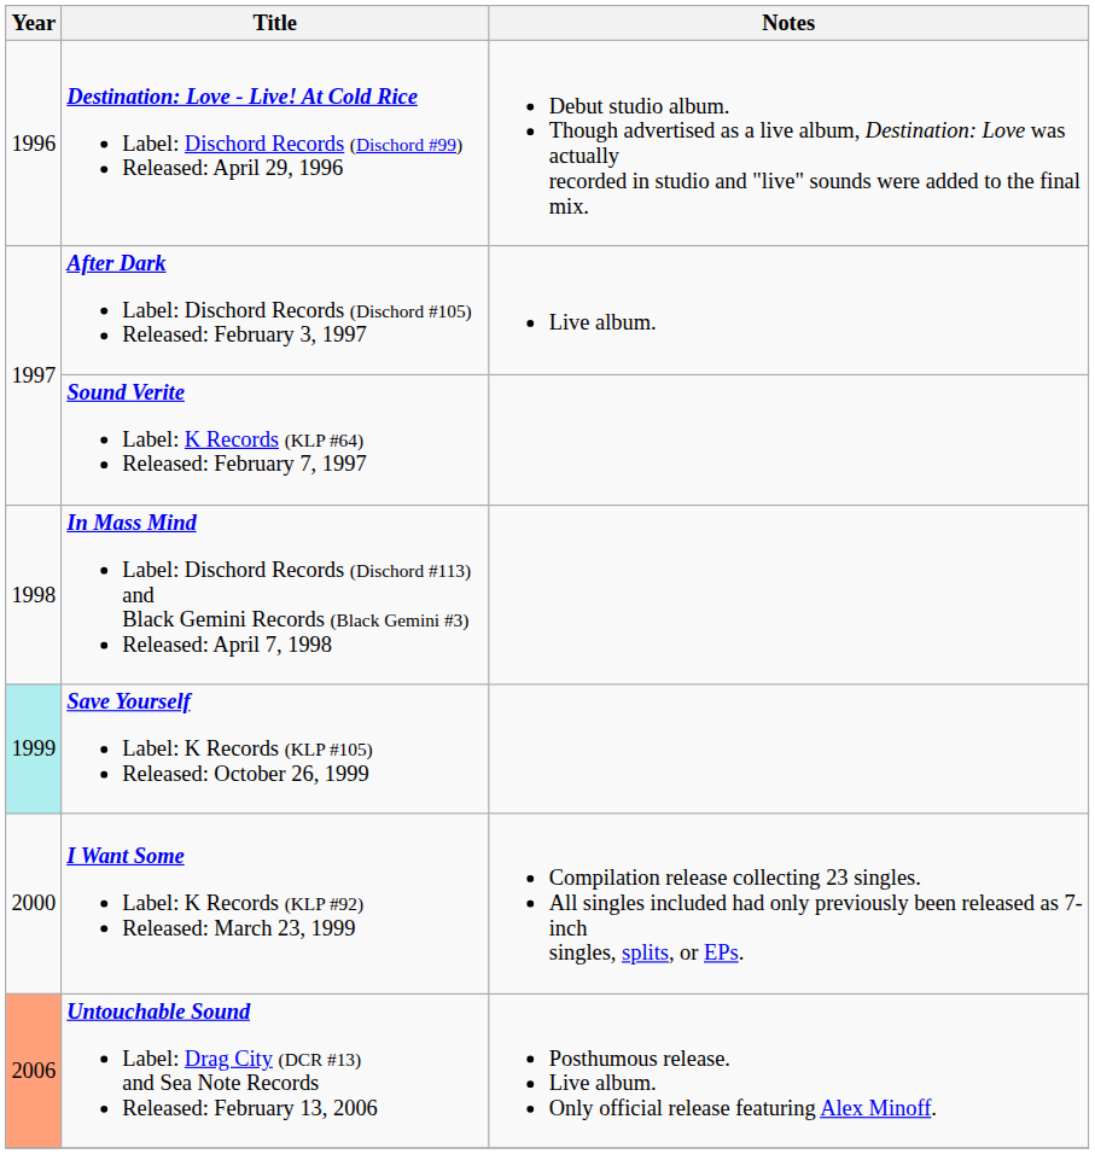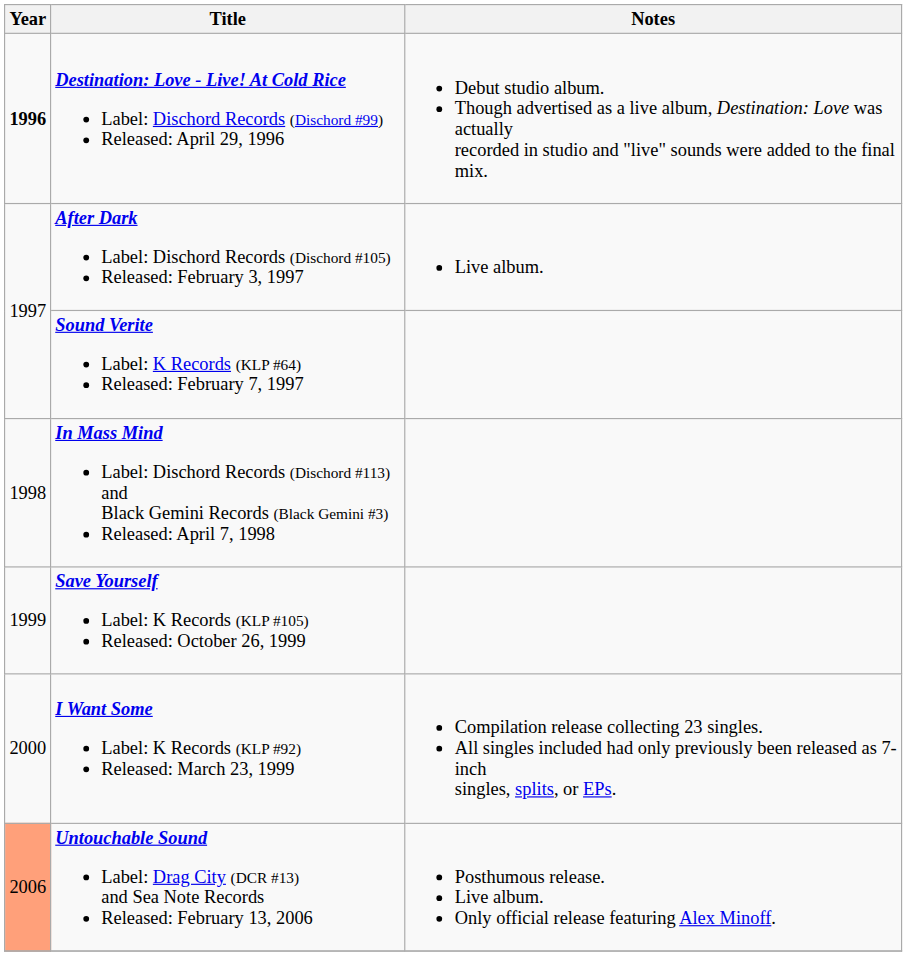row 2 | Year: normal -> bold
row 6 | Year: paleturquoise background -> no background
